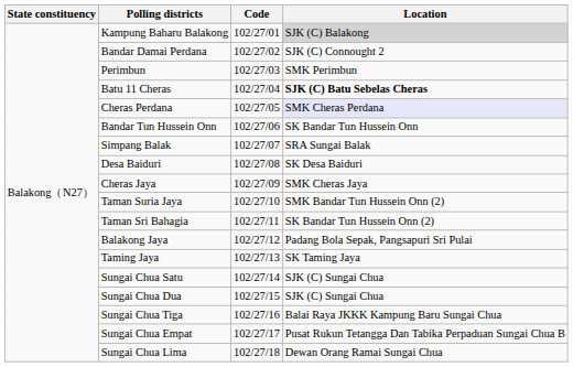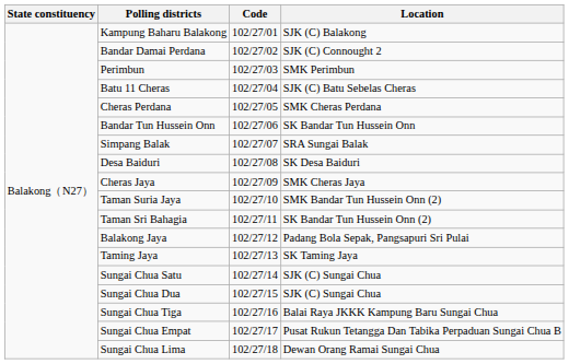Kampung Baharu Balakong | Location: lightgrey background -> no background
Batu 11 Cheras | Location: bold -> normal
Cheras Perdana | Location: lavender background -> no background
